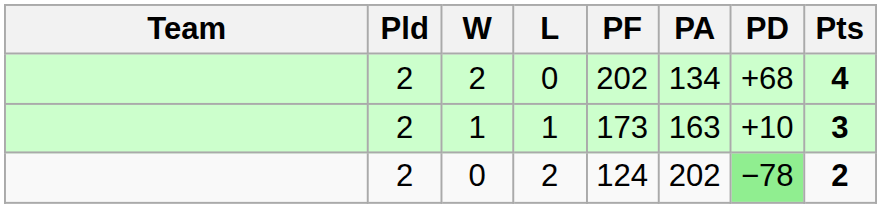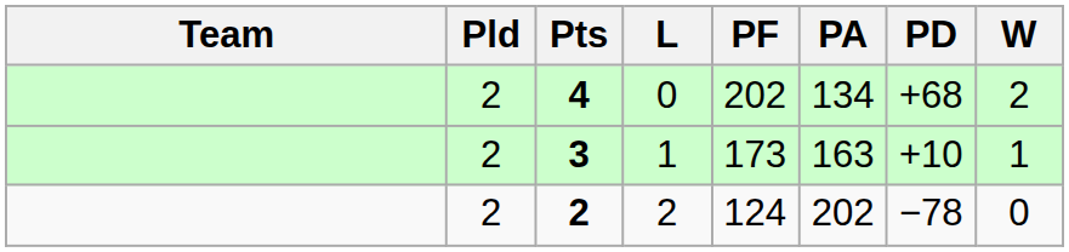columns swapped: W <-> Pts
row 4 | PD: lightgreen background -> no background
